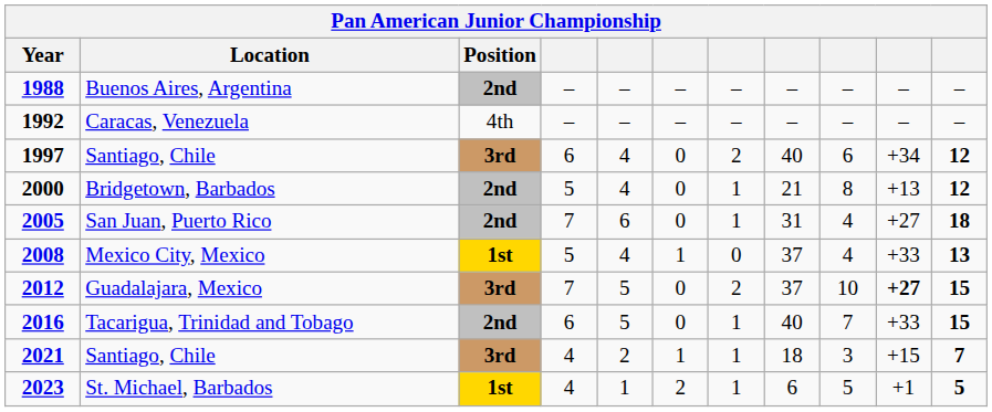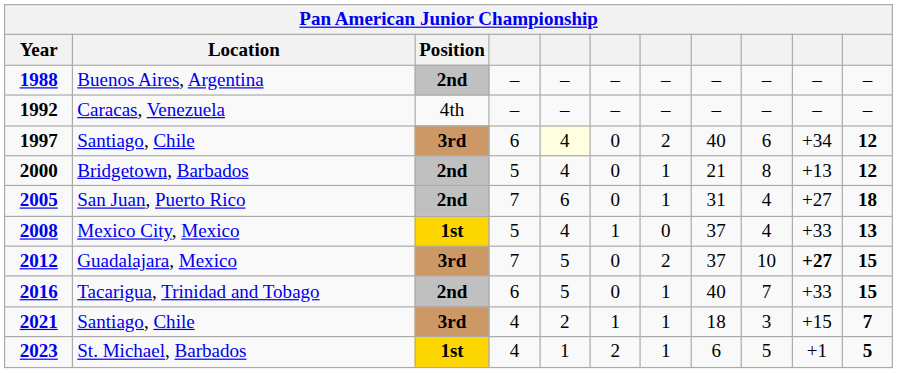1997 / Santiago, Chile | column 5: no background -> lightyellow background
